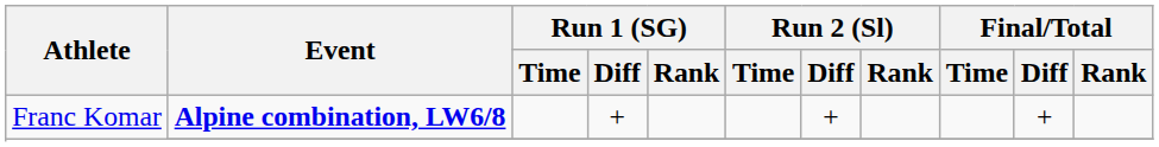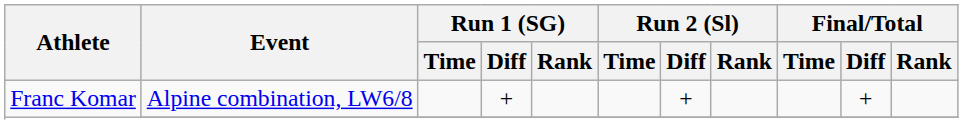Franc Komar / Alpine combination, LW6/8 | Event: bold -> normal
